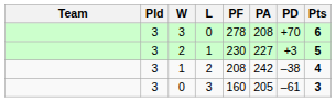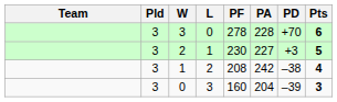row 2 | PA: 208 -> 228
row 5 | PA: 205 -> 204
row 5 | PD: –61 -> –39
